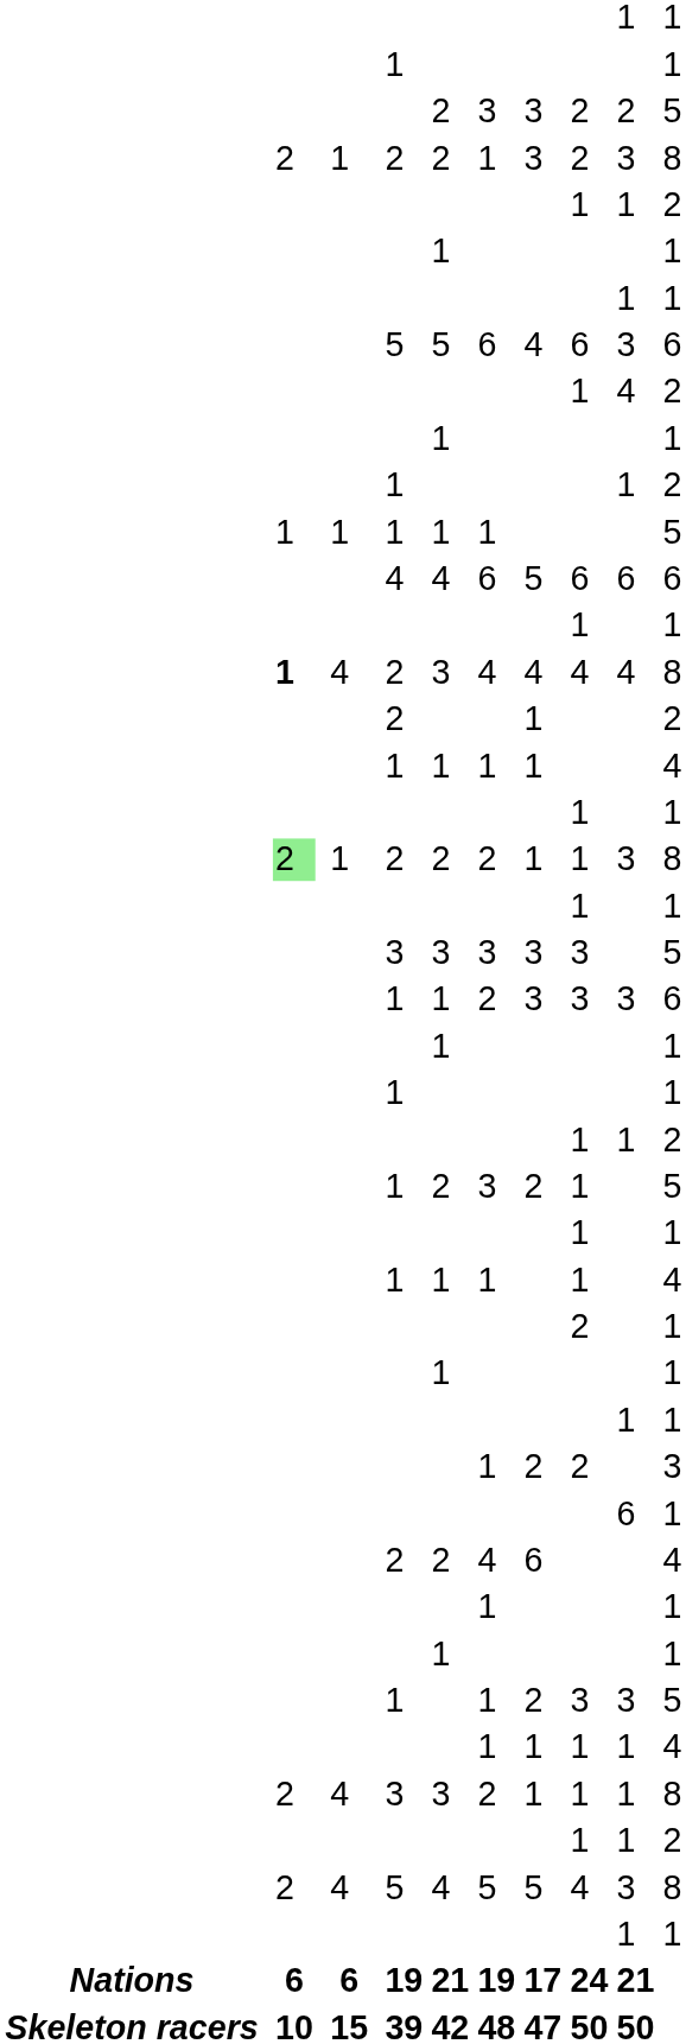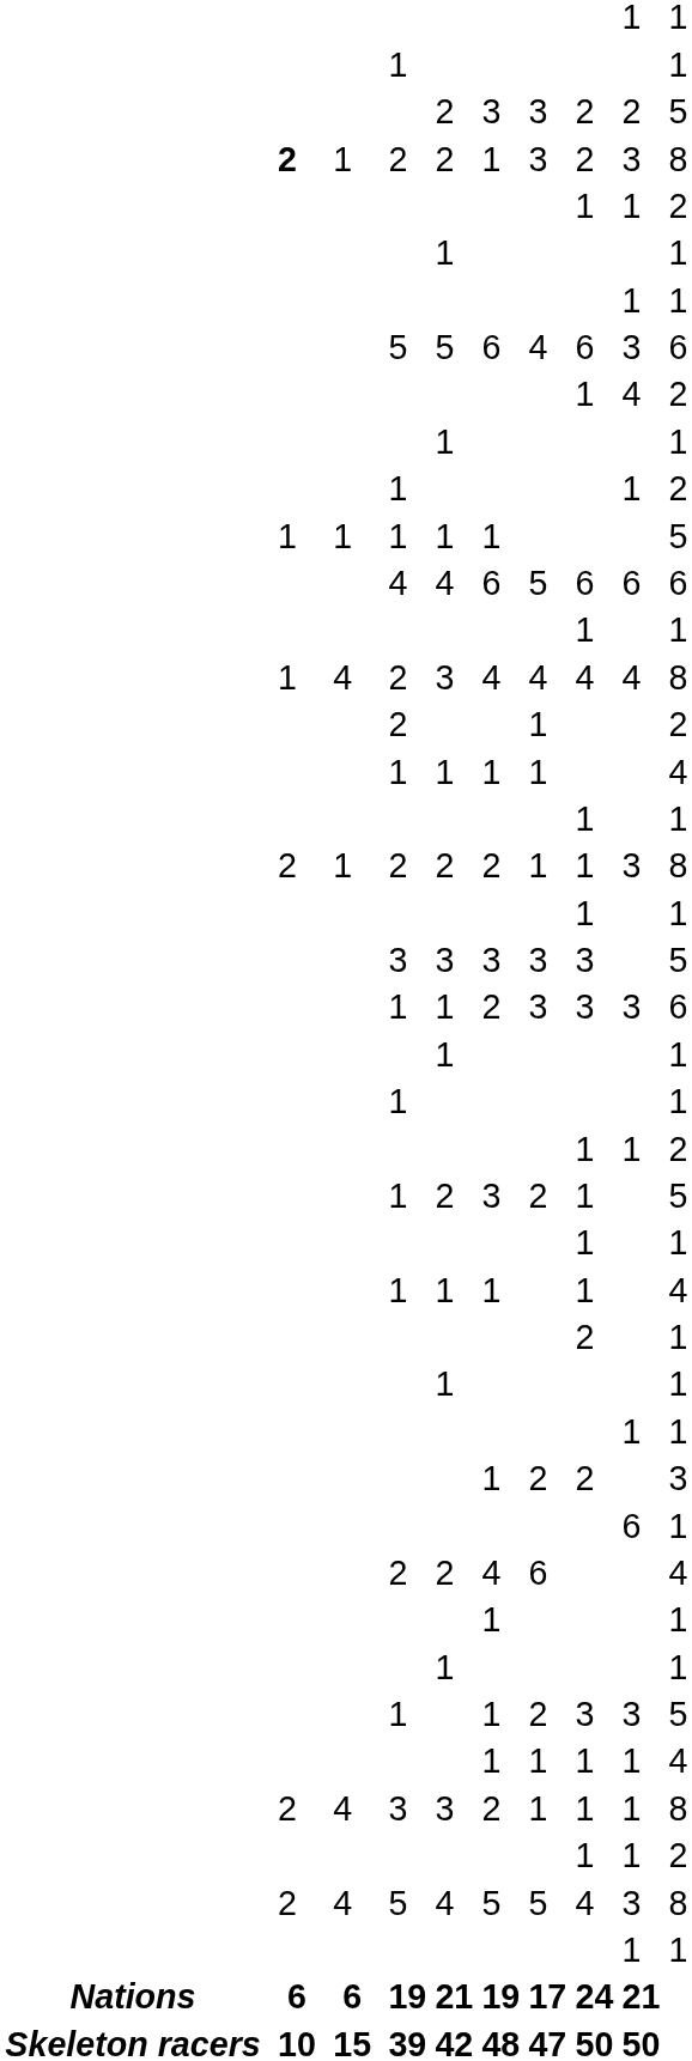row 4 | column 2: normal -> bold
row 15 | column 2: bold -> normal
row 19 | column 2: lightgreen background -> no background
